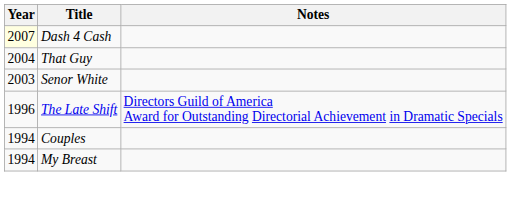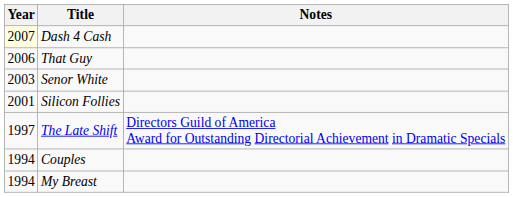That Guy | Year: 2004 -> 2006
+ row: 2001 | Silicon Follies
The Late Shift | Year: 1996 -> 1997
